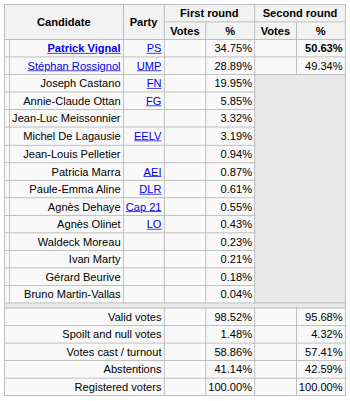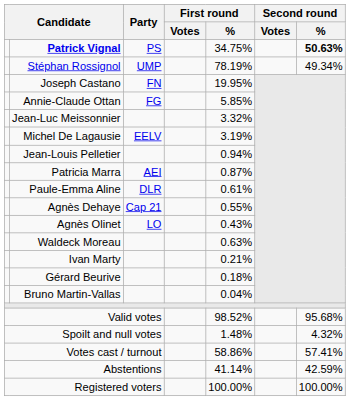Stéphan Rossignol | First round / %: 28.89% -> 78.19%
Waldeck Moreau | First round / %: 0.23% -> 0.63%
